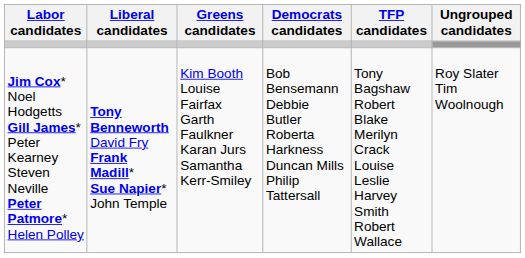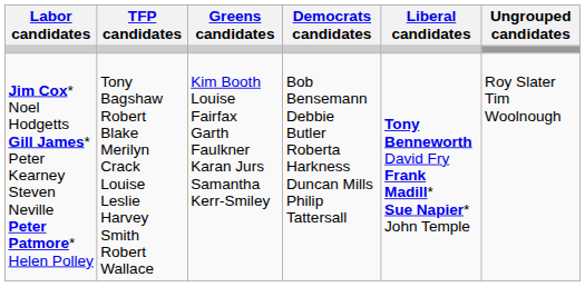columns swapped: Liberal candidates <-> TFP candidates
